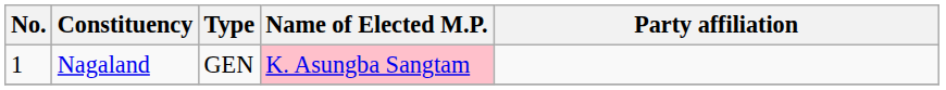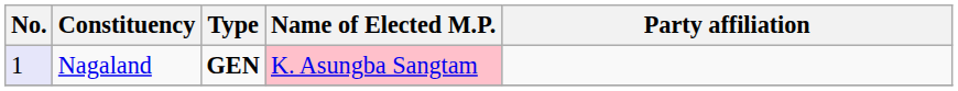Nagaland | No.: no background -> lavender background
Nagaland | Type: normal -> bold
